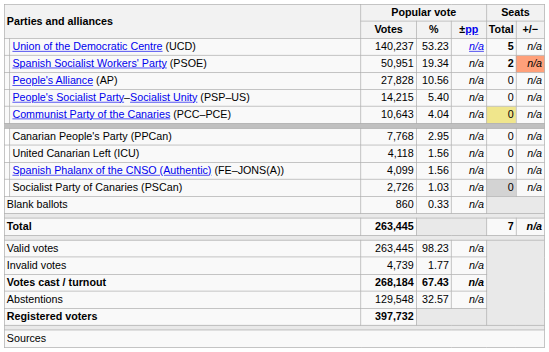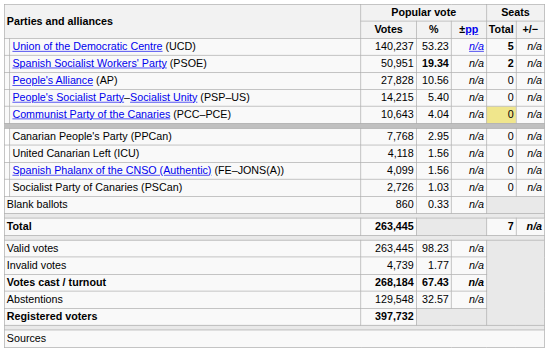Spanish Socialist Workers' Party (PSOE) | Popular vote / %: normal -> bold
Spanish Socialist Workers' Party (PSOE) | Seats / +/−: lightsalmon background -> no background
Socialist Party of Canaries (PSCan) | Seats / Total: lightgrey background -> no background
